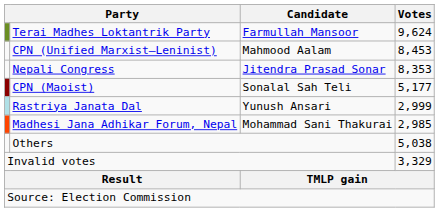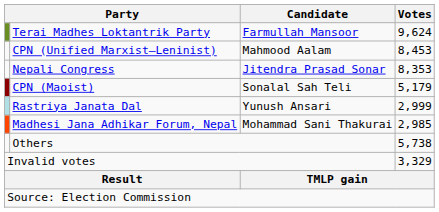CPN (Maoist) | Votes: 5,177 -> 5,179
Others | Votes: 5,038 -> 5,738
